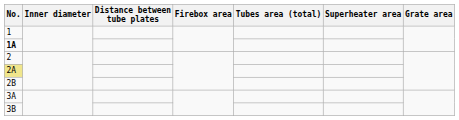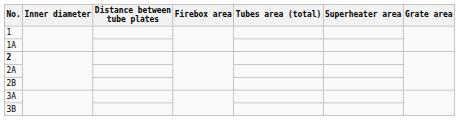1A | No.: bold -> normal
2 | No.: normal -> bold
2A | No.: khaki background -> no background
